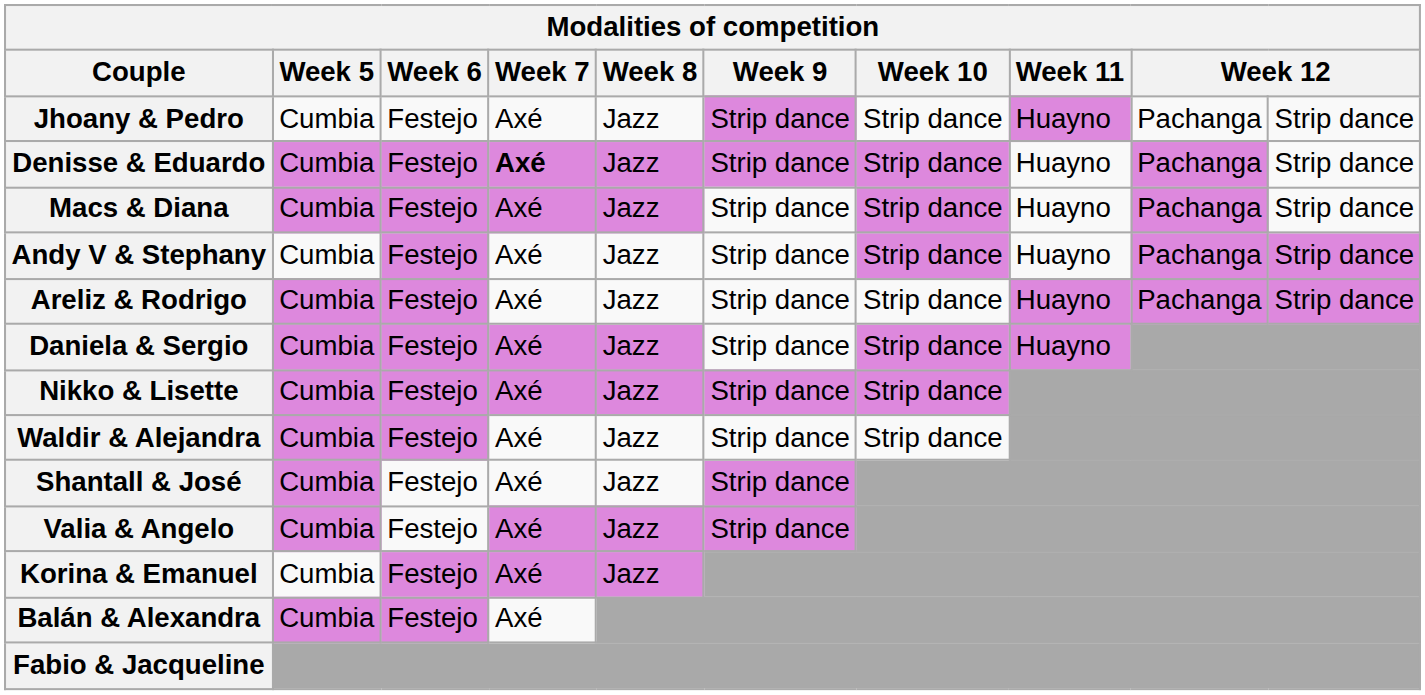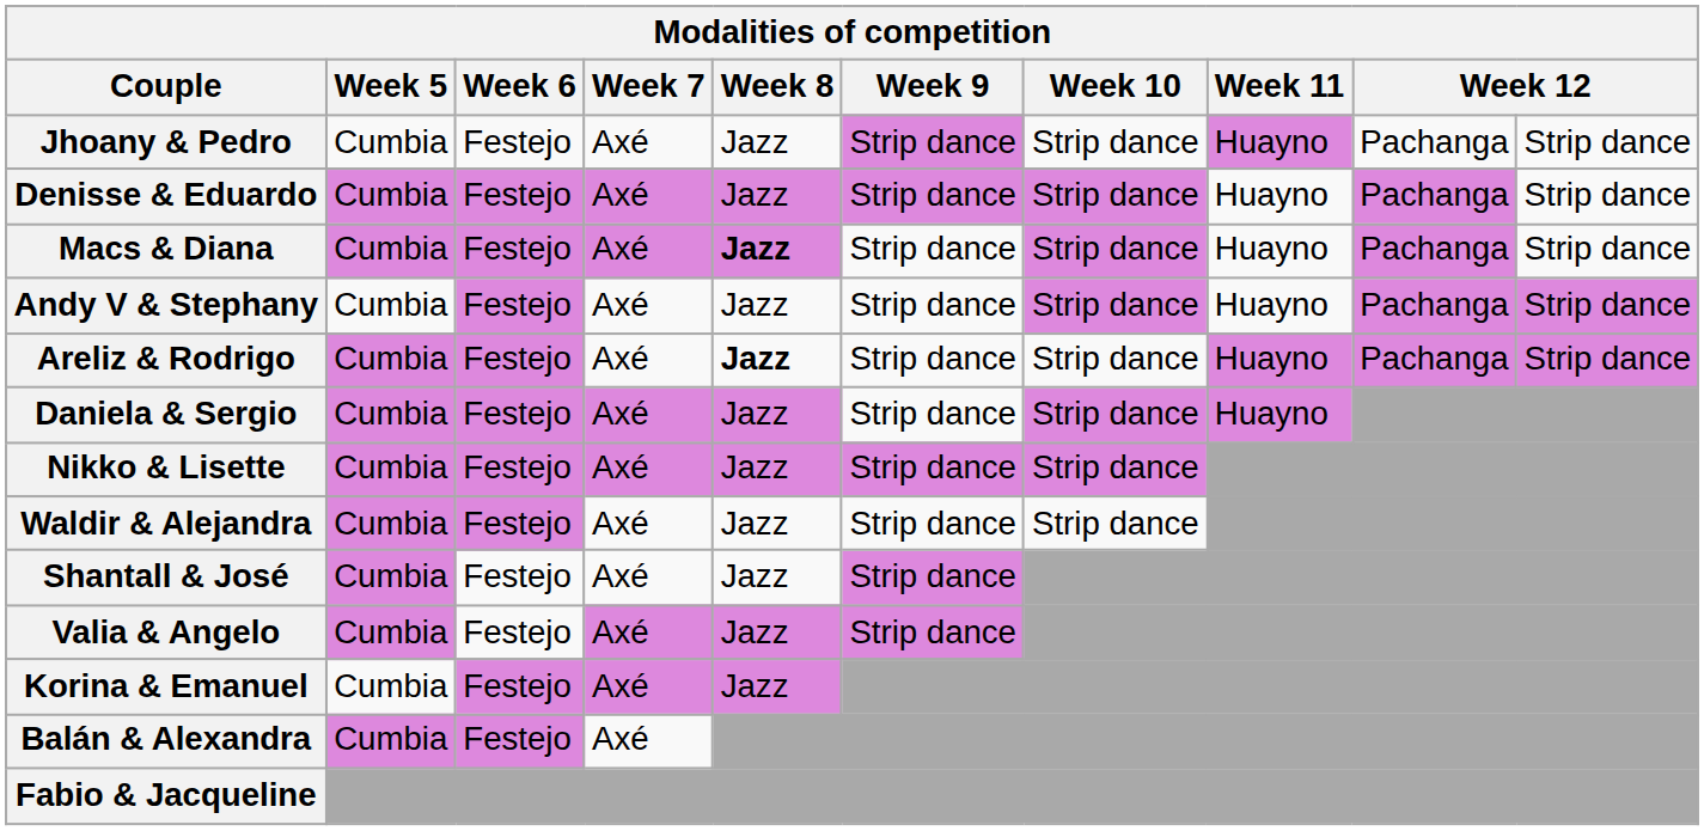Denisse & Eduardo | Modalities of competition / Week 7: bold -> normal
Macs & Diana | Modalities of competition / Week 8: normal -> bold
Areliz & Rodrigo | Modalities of competition / Week 8: normal -> bold
